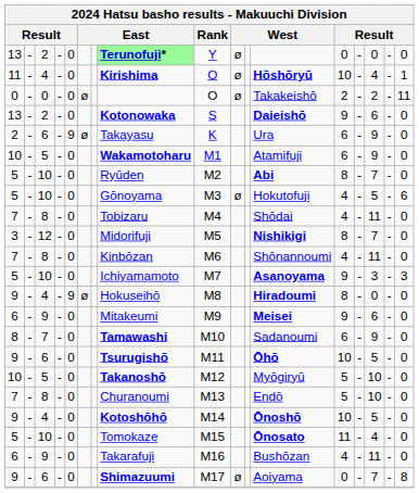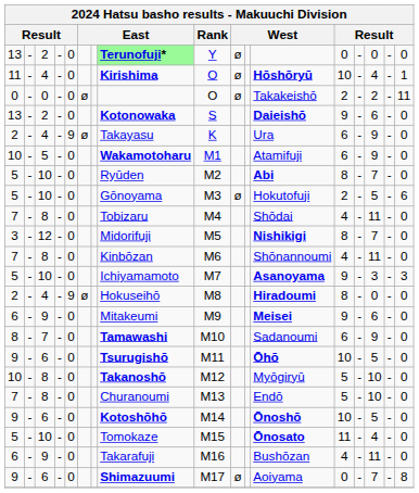row 7 | column 3: 6 -> 4
row 10 | column 13: 4 -> 2
row 15 | column 1: 9 -> 2
row 19 | column 3: 5 -> 8
row 21 | column 3: 4 -> 6
